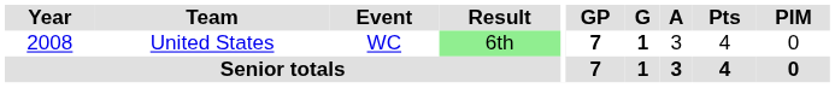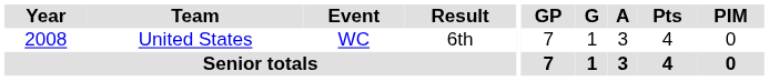United States | Result: lightgreen background -> no background
United States | GP: bold -> normal
United States | G: bold -> normal
